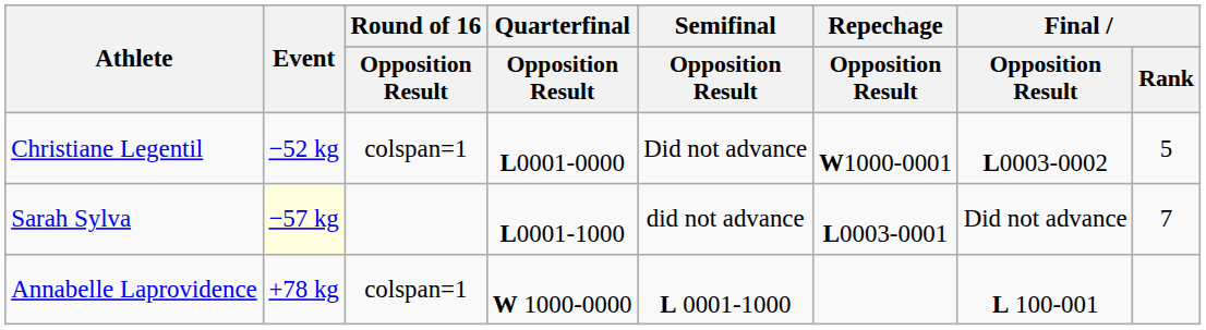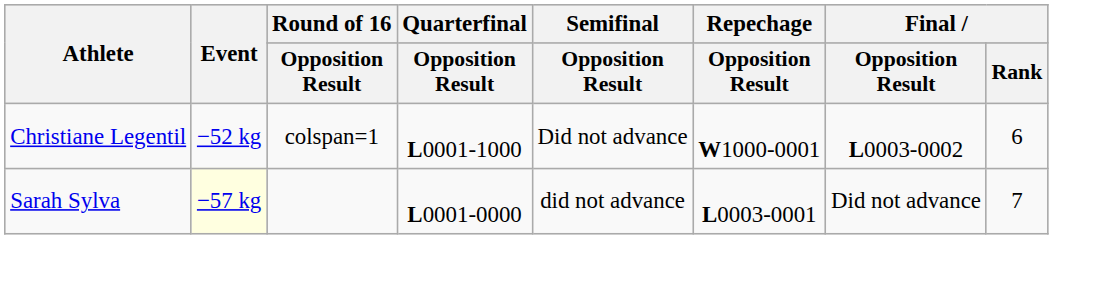Christiane Legentil | Quarterfinal / Opposition Result: L0001-0000 -> L0001-1000
Christiane Legentil | Final / Rank: 5 -> 6
Sarah Sylva | Quarterfinal / Opposition Result: L0001-1000 -> L0001-0000
- row: Annabelle Laprovidence | +78 kg | colspan=1 | W 1000-0000 | L 0001-1000 | L 100-001
